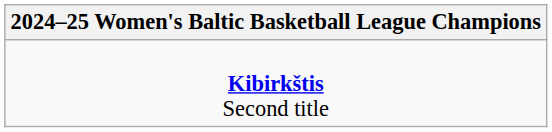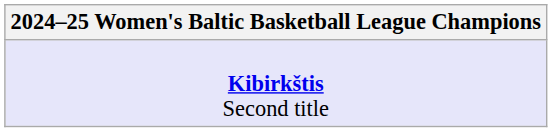row 2 | column 1: no background -> lavender background
